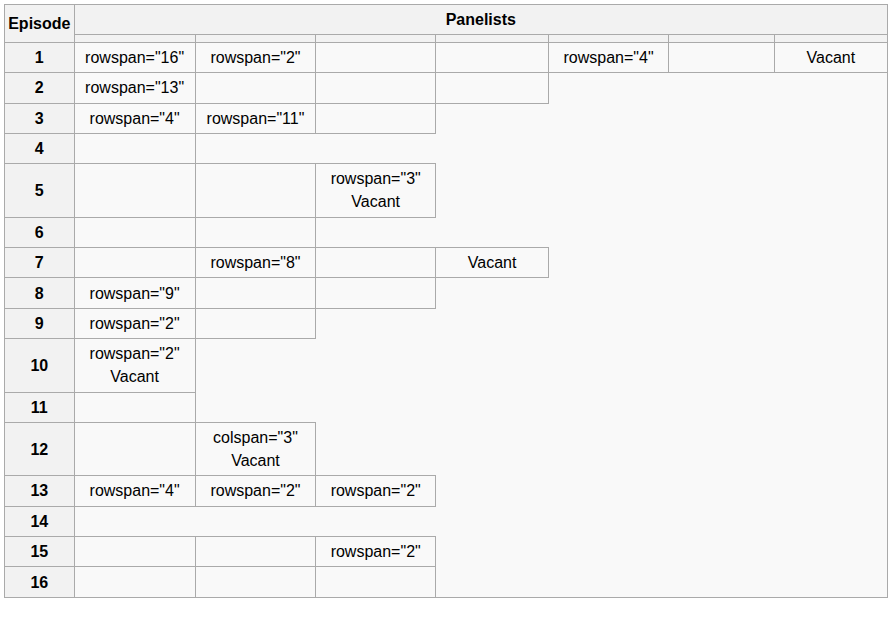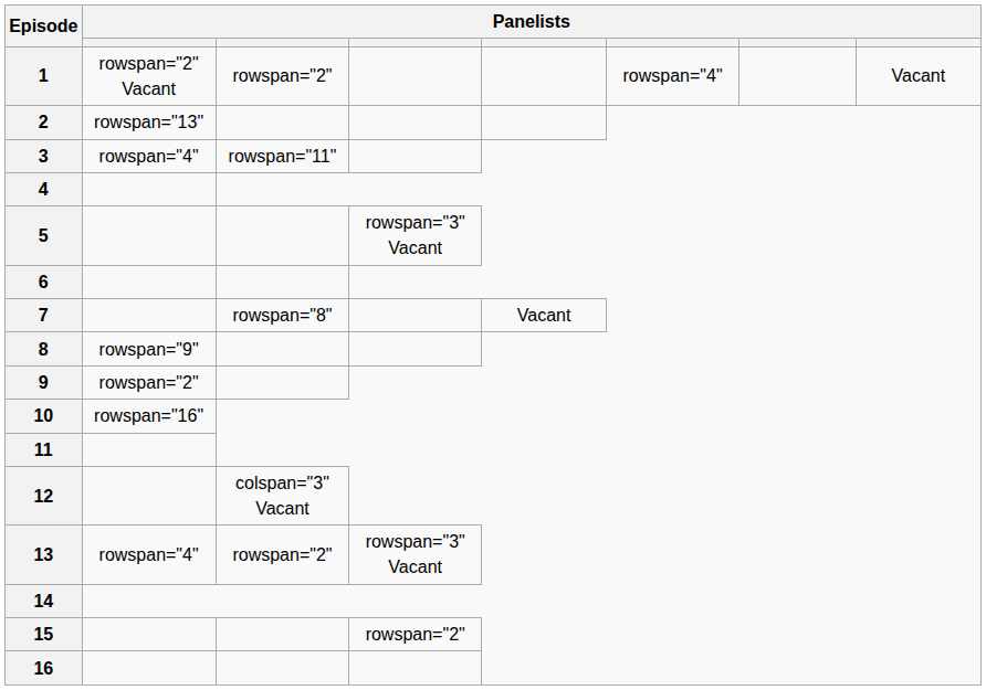1 | column 2: rowspan="16" -> rowspan="2" Vacant
10 | column 2: rowspan="2" Vacant -> rowspan="16"
13 | column 4: rowspan="2" -> rowspan="3" Vacant
